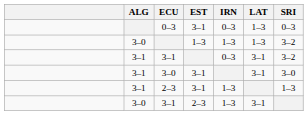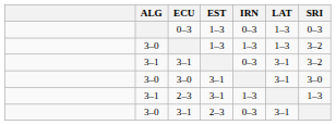row 2 | EST: 3–1 -> 1–3
row 5 | ALG: 3–1 -> 3–0
row 7 | IRN: 1–3 -> 0–3
